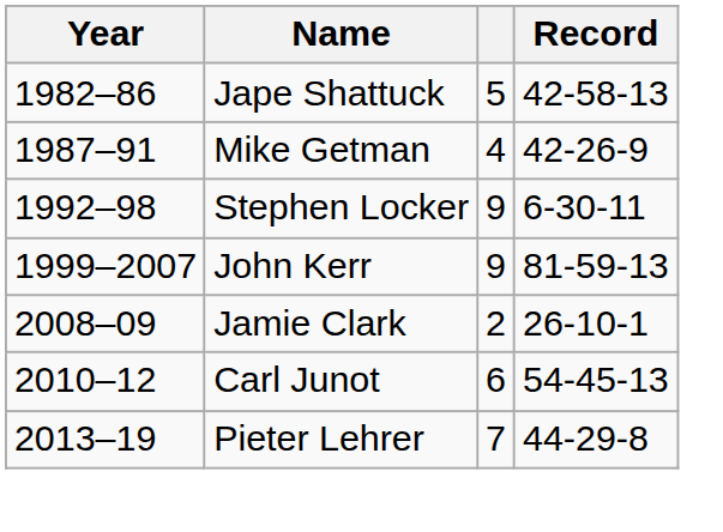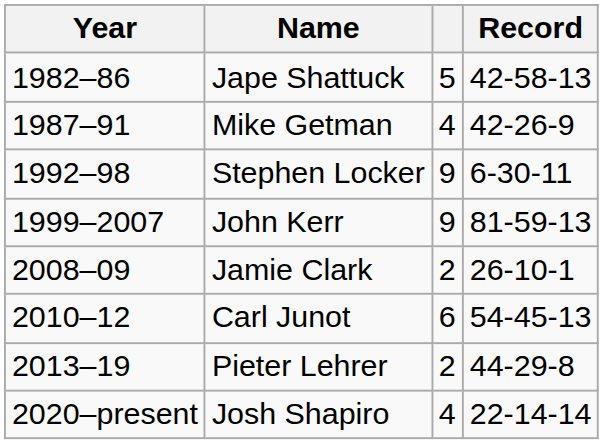Pieter Lehrer | column 3: 7 -> 2
+ row: 2020–present | Josh Shapiro | 4 | 22-14-14
